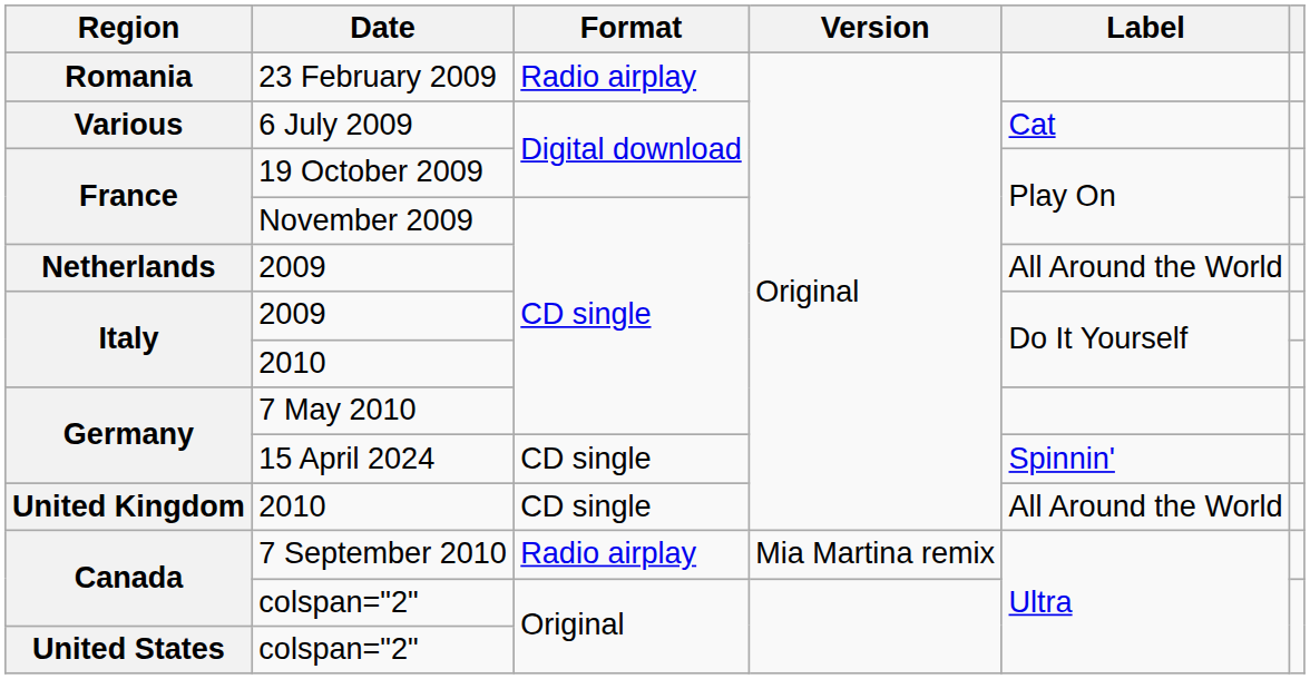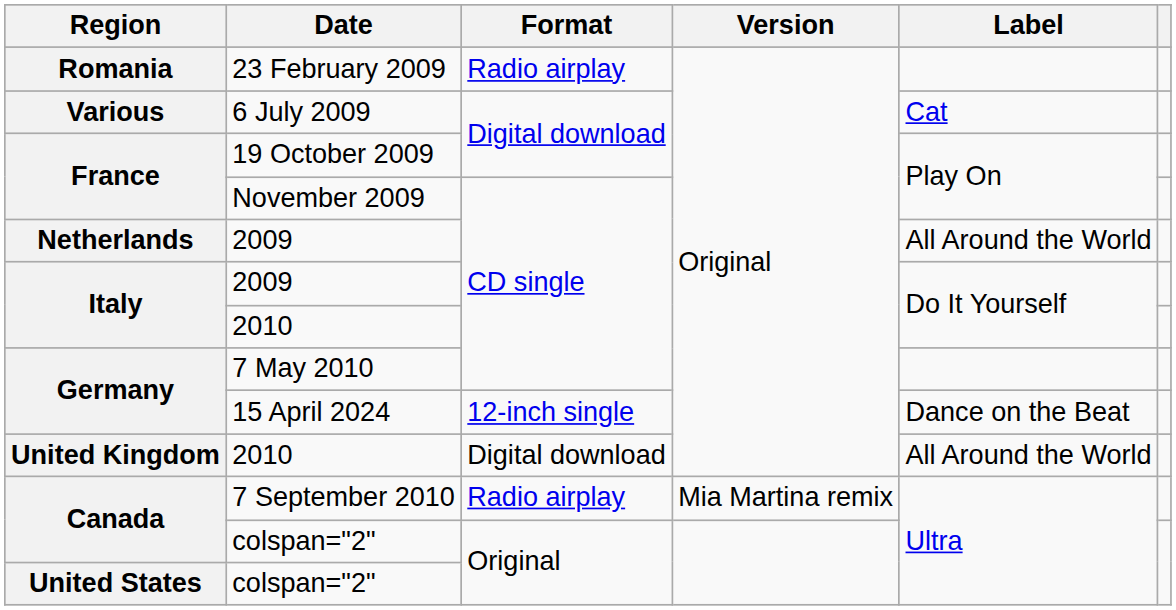15 April 2024 | Format: CD single -> 12-inch single
15 April 2024 | Label: Spinnin' -> Dance on the Beat
United Kingdom / 2010 | Format: CD single -> Digital download
